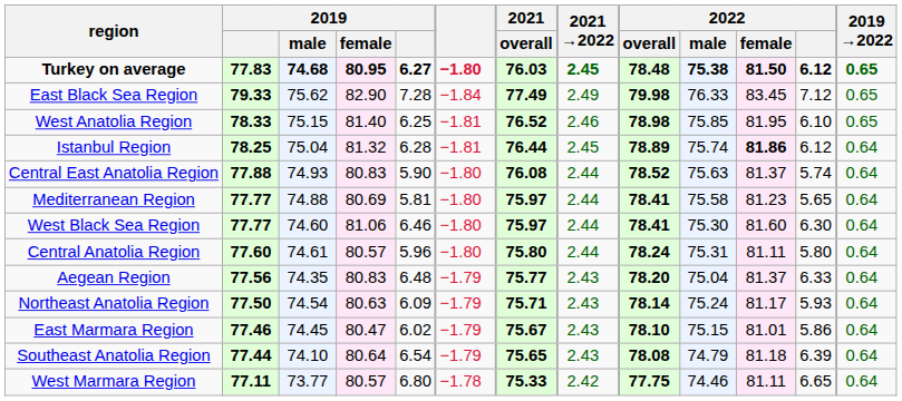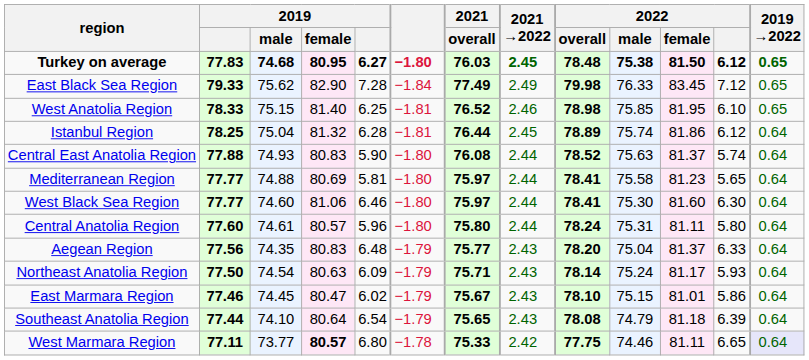Istanbul Region | 2022 / female: bold -> normal
West Marmara Region | 2019 / female: normal -> bold
West Marmara Region | 2019 →2022: no background -> lavender background
